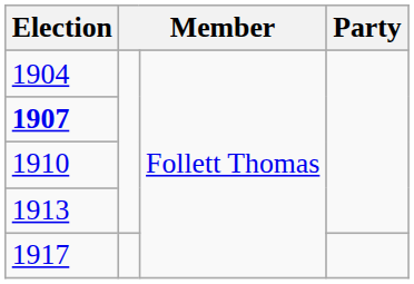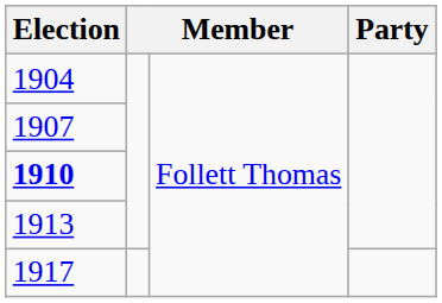1907 | Election: bold -> normal
1910 | Election: normal -> bold
